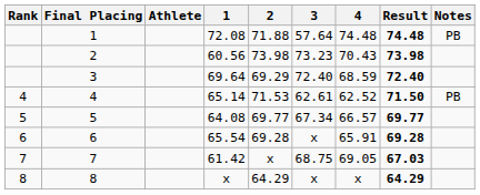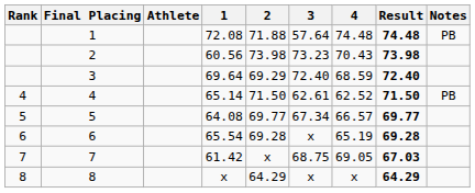row 5 | 2: 71.53 -> 71.50
row 7 | 4: 65.91 -> 65.19
